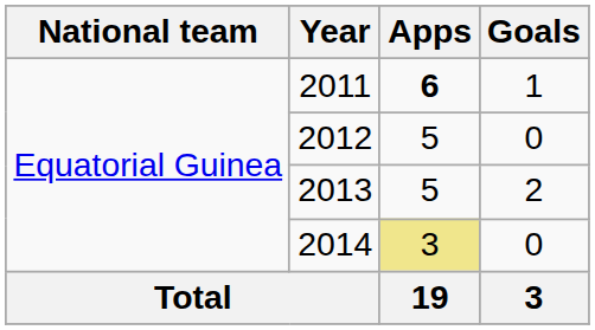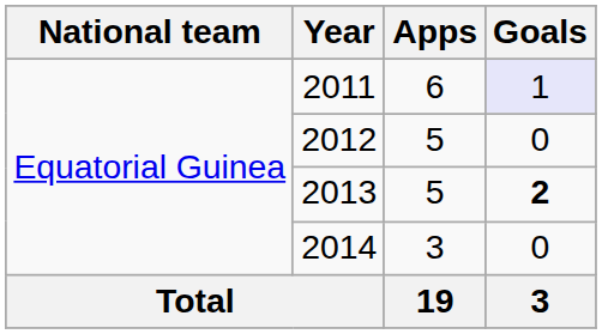2011 | Apps: bold -> normal
2011 | Goals: no background -> lavender background
2013 | Goals: normal -> bold
2014 | Apps: khaki background -> no background
